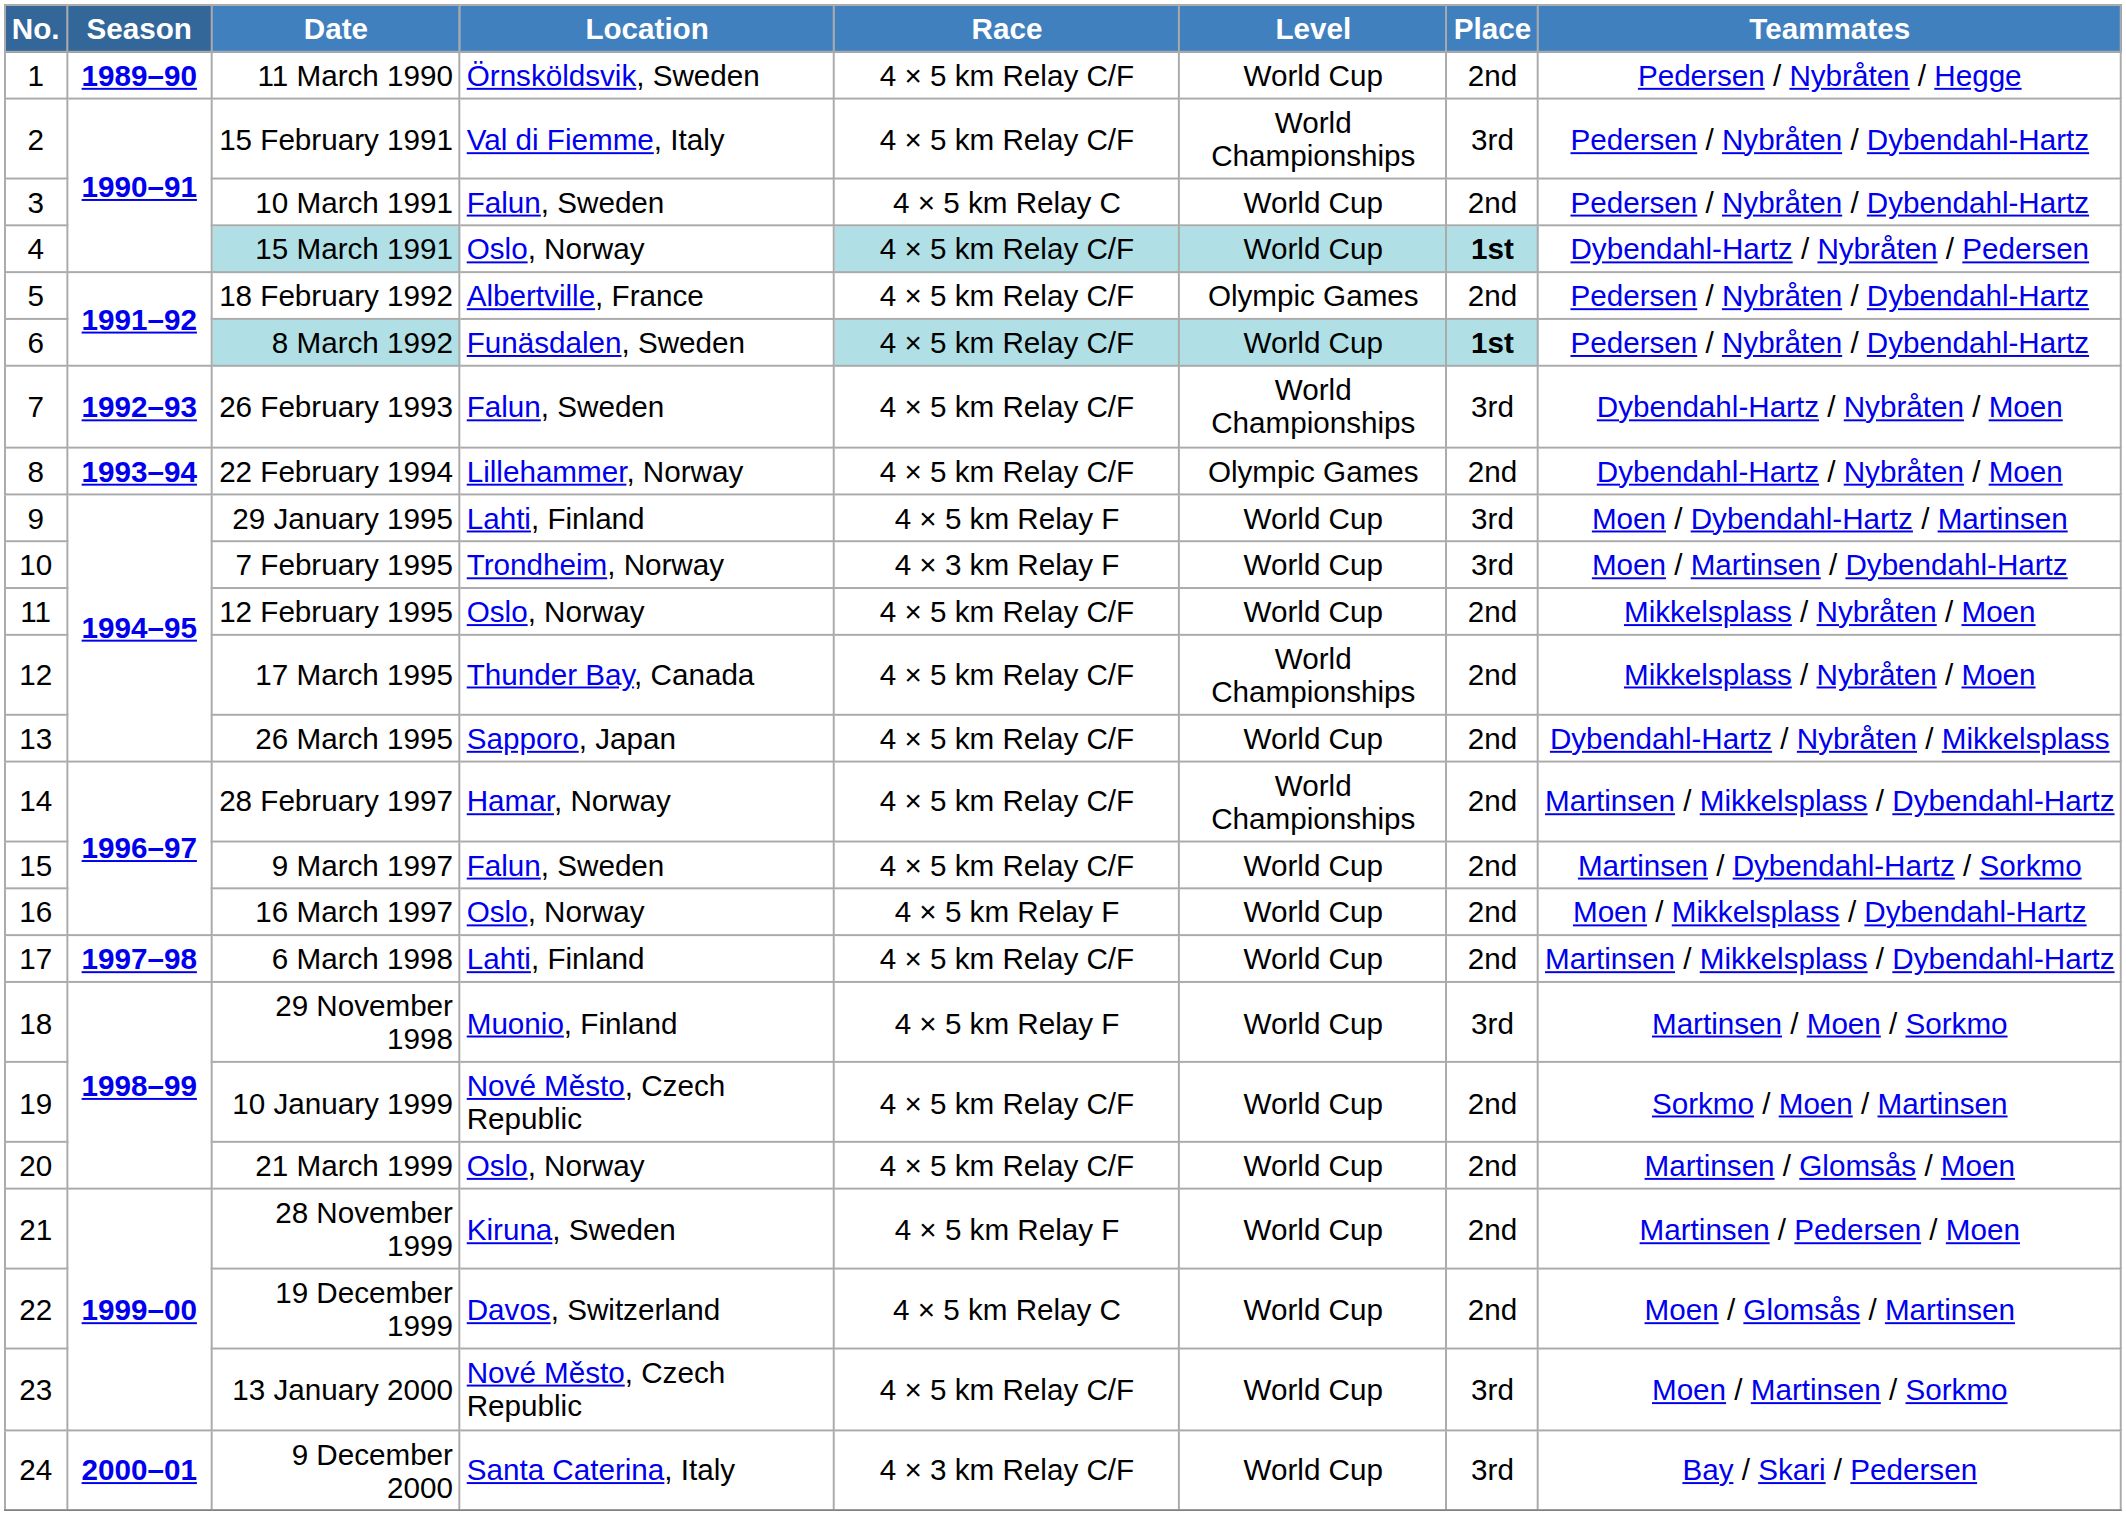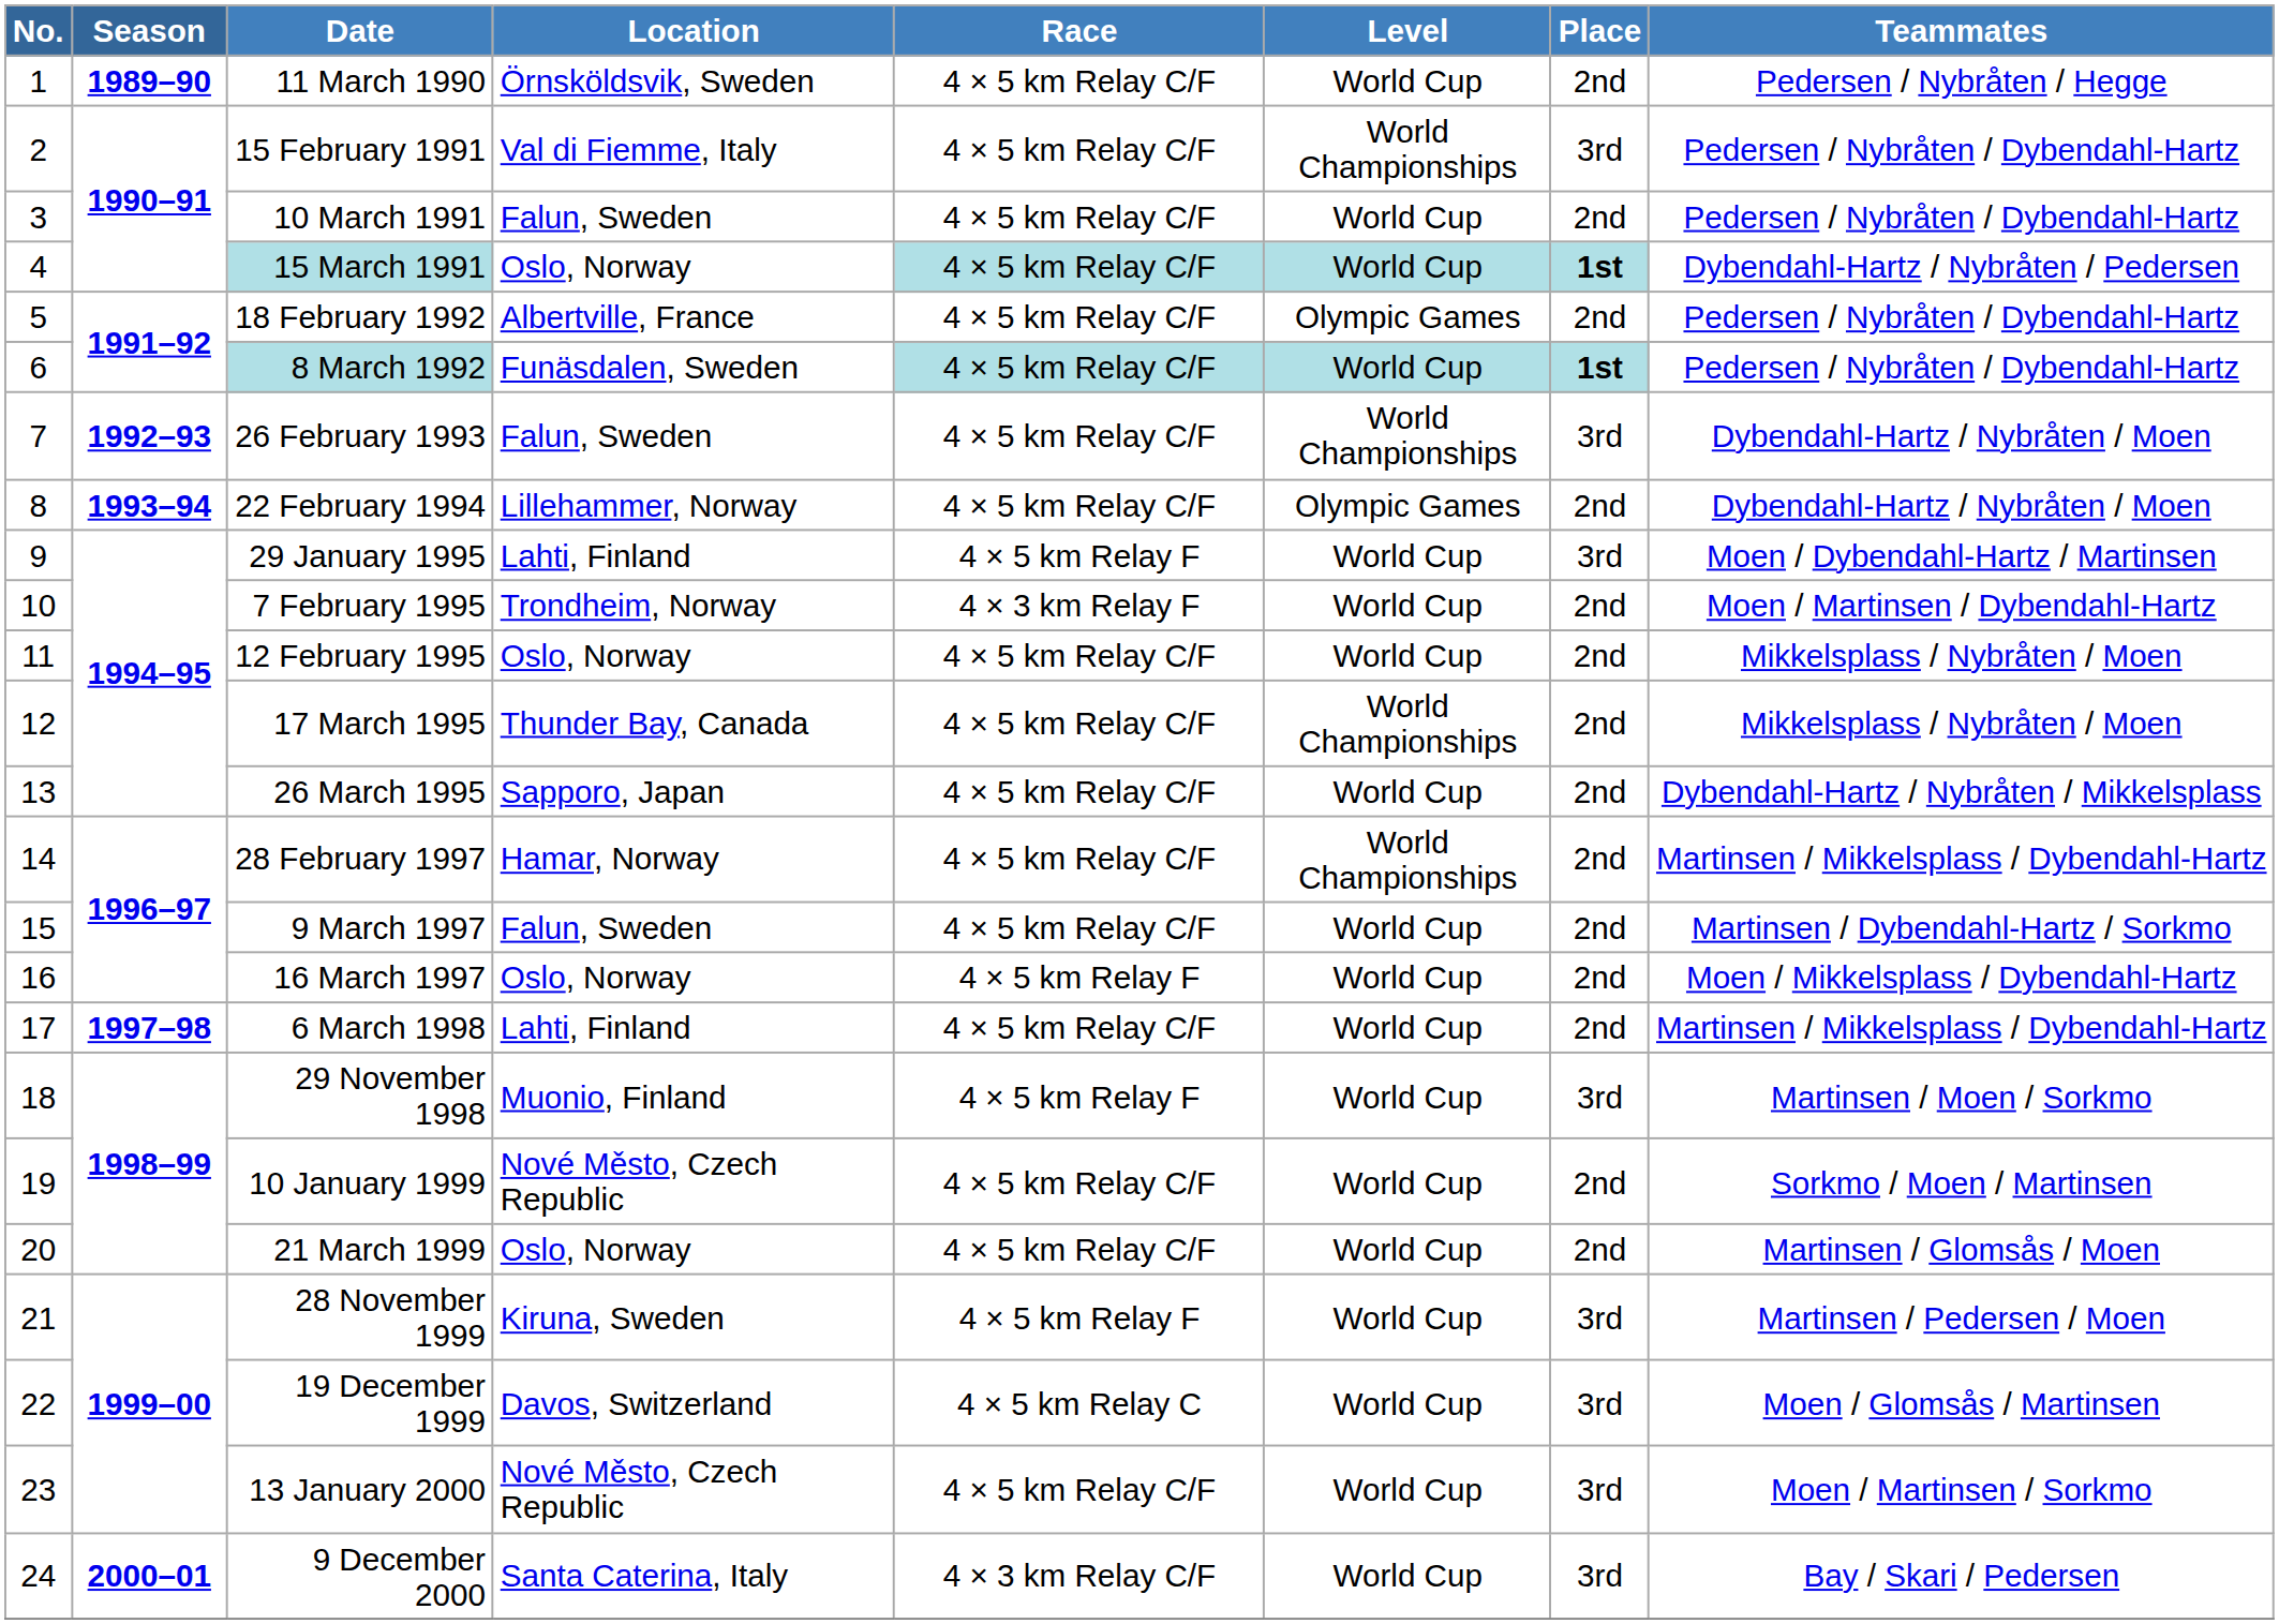10 March 1991 | Race: 4 × 5 km Relay C -> 4 × 5 km Relay C/F
7 February 1995 | Place: 3rd -> 2nd
28 November 1999 | Place: 2nd -> 3rd
19 December 1999 | Place: 2nd -> 3rd
